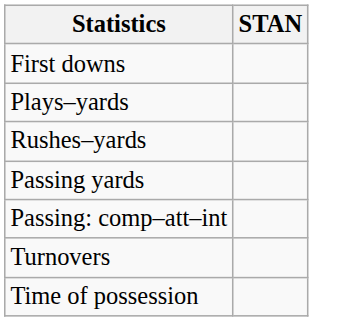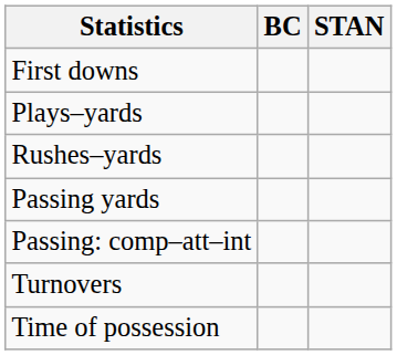+ column: BC
